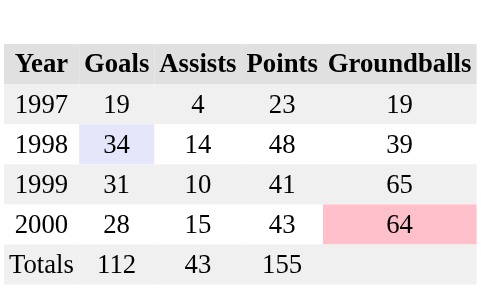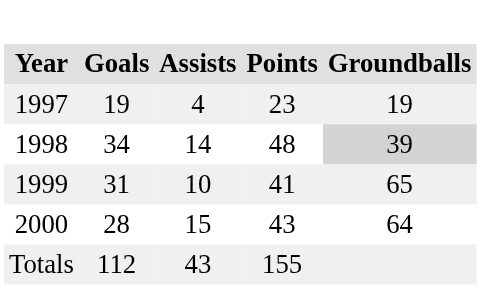1998 | Goals: lavender background -> no background
1998 | Groundballs: no background -> lightgrey background
2000 | Groundballs: pink background -> no background
